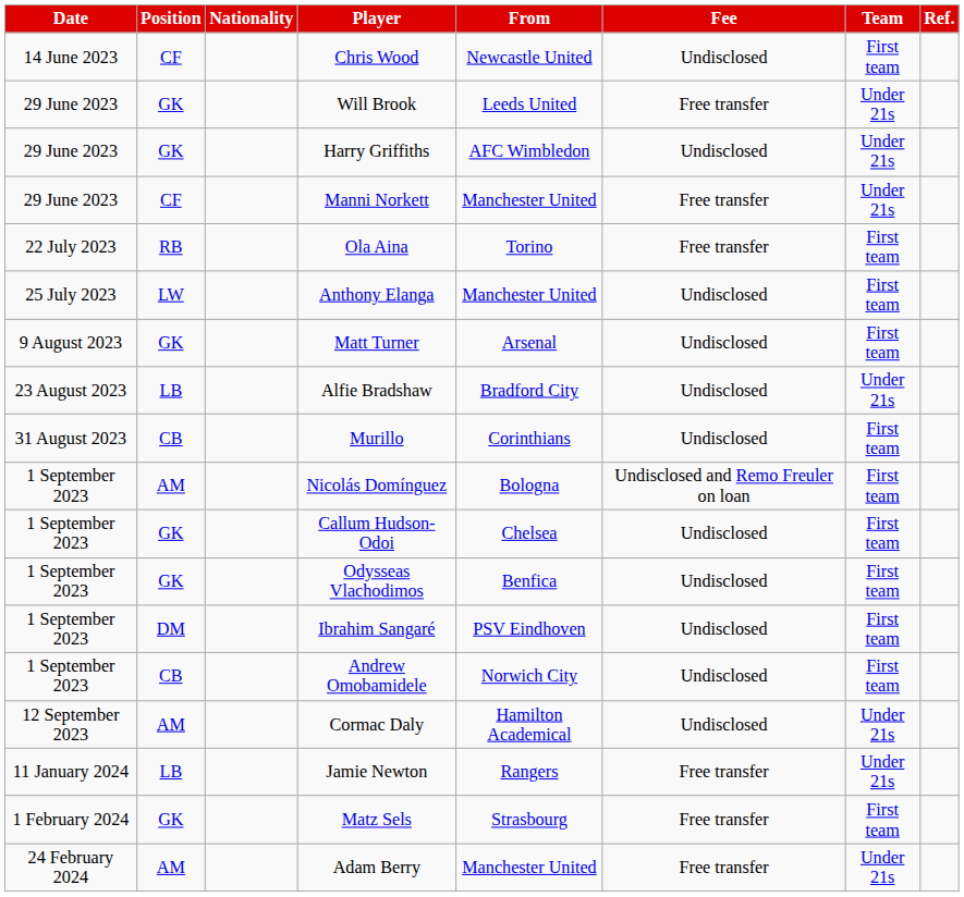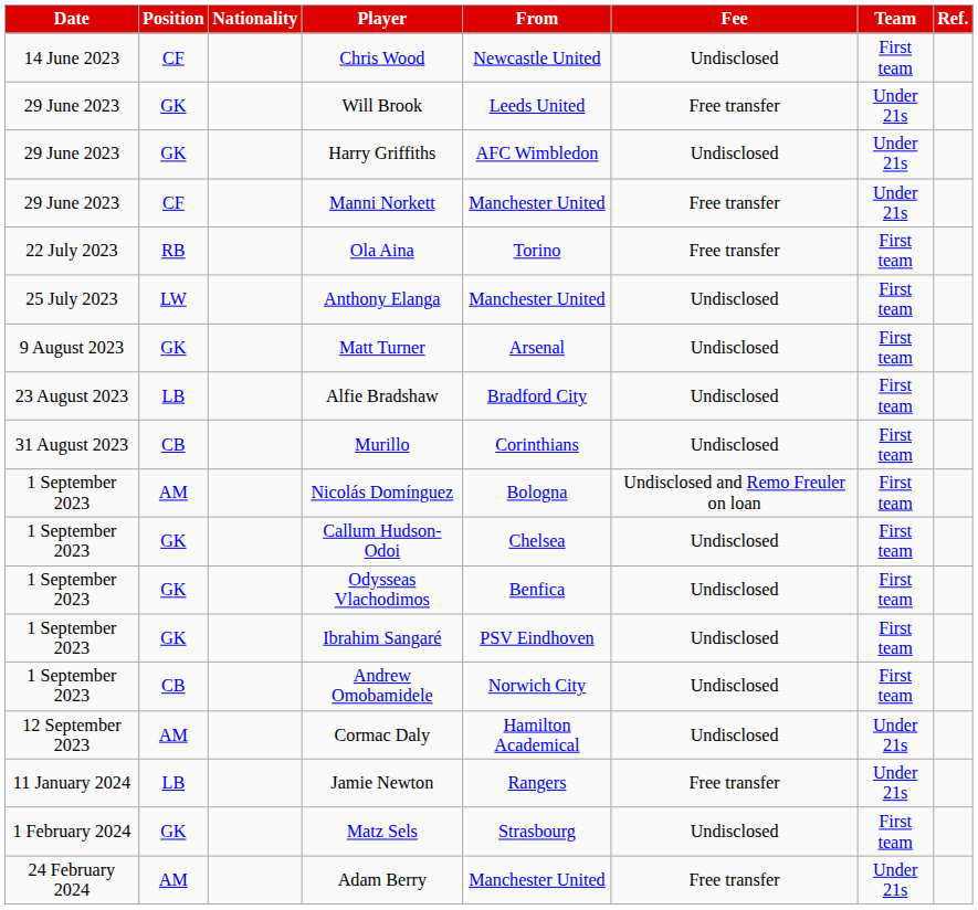Alfie Bradshaw | Team: Under 21s -> First team
Ibrahim Sangaré | Position: DM -> GK
Matz Sels | Fee: Free transfer -> Undisclosed
